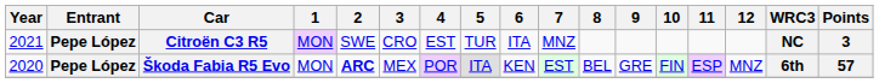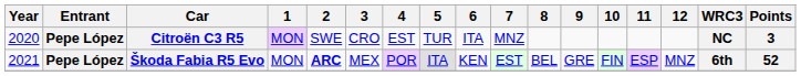Citroën C3 R5 | Year: 2021 -> 2020
Škoda Fabia R5 Evo | Year: 2020 -> 2021
Škoda Fabia R5 Evo | Points: 57 -> 52
